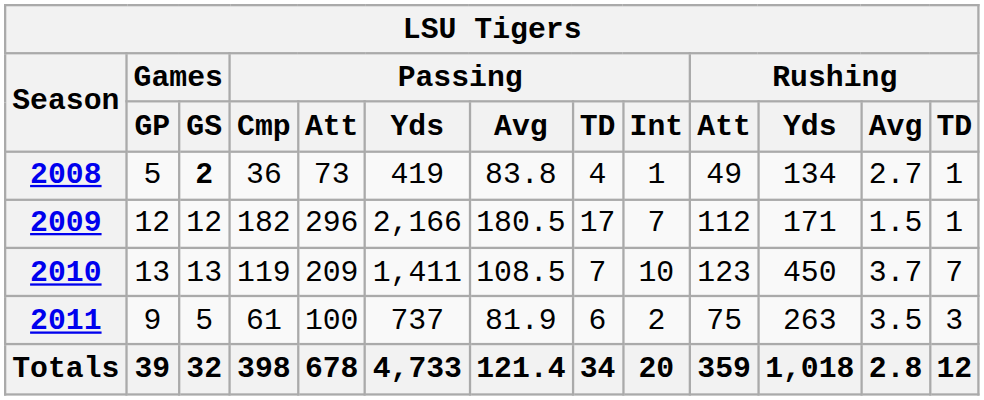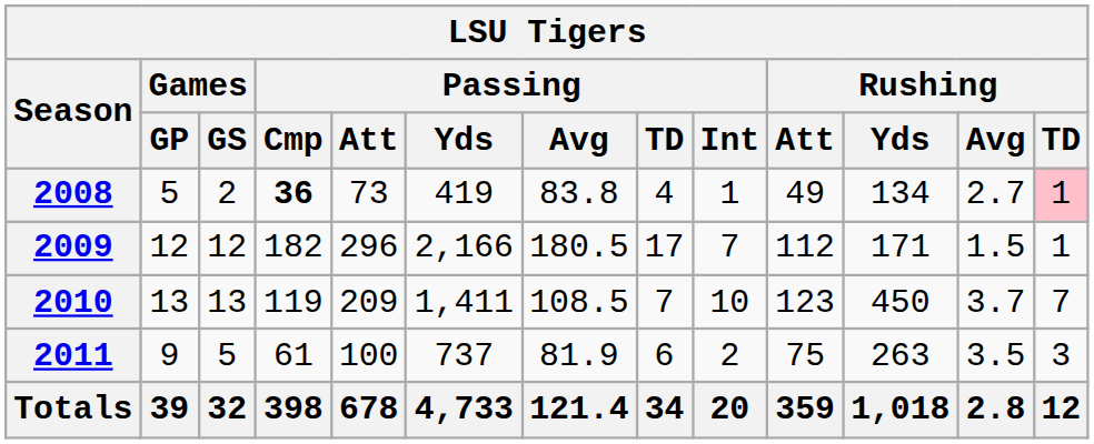2008 | Games / GS: bold -> normal
2008 | Passing / Cmp: normal -> bold
2008 | Rushing / TD: no background -> pink background
